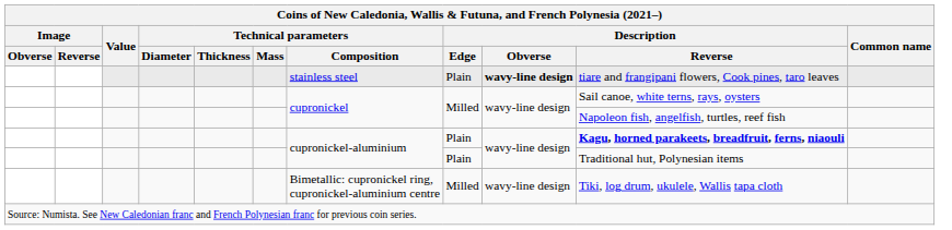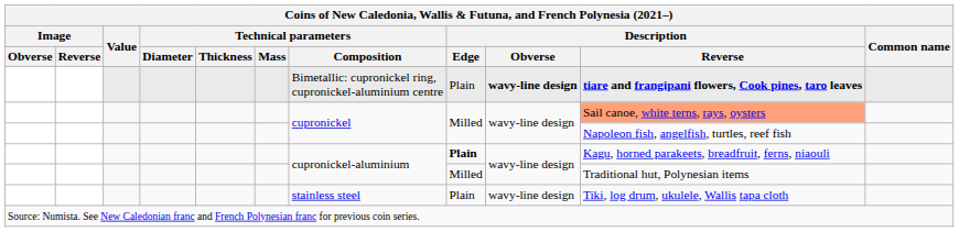row 4 | Technical parameters / Composition: stainless steel -> Bimetallic: cupronickel ring, cupronickel-aluminium centre
row 4 | Description / Reverse: normal -> bold
row 5 | Description / Reverse: no background -> lightsalmon background
row 7 | Description / Edge: normal -> bold
row 7 | Description / Reverse: bold -> normal
row 8 | Description / Edge: Plain -> Milled
row 9 | Technical parameters / Composition: Bimetallic: cupronickel ring, cupronickel-aluminium centre -> stainless steel
row 9 | Description / Edge: Milled -> Plain
